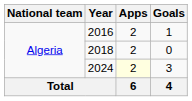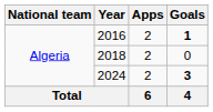2016 | Goals: normal -> bold
2024 | Apps: lightyellow background -> no background
2024 | Goals: normal -> bold
